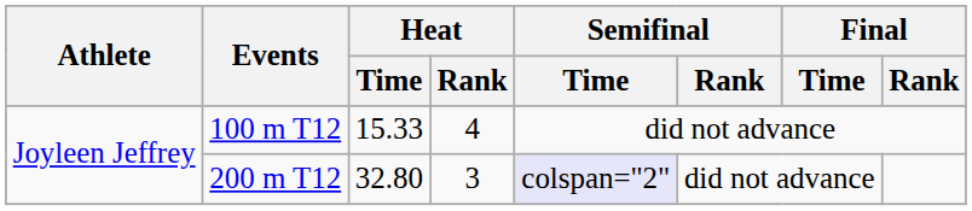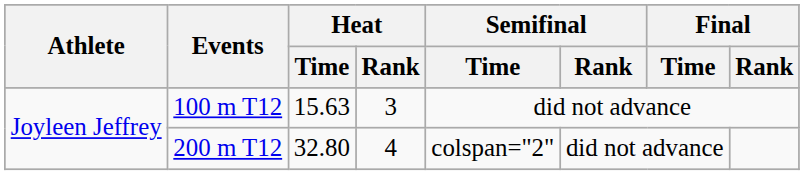100 m T12 | Heat / Time: 15.33 -> 15.63
100 m T12 | Heat / Rank: 4 -> 3
200 m T12 | Heat / Rank: 3 -> 4
200 m T12 | Semifinal / Time: lavender background -> no background
